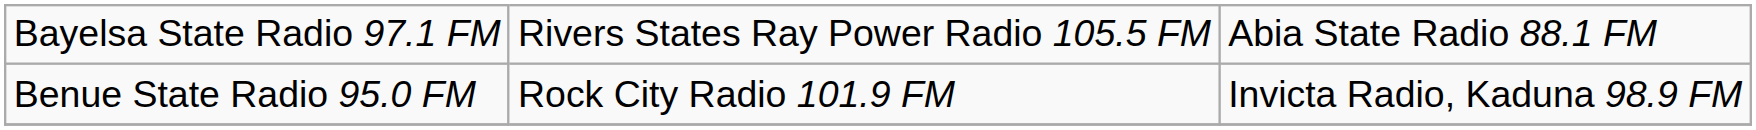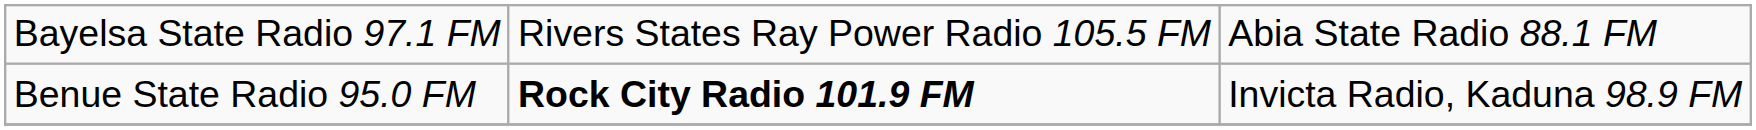Benue State Radio 95.0 FM | column 2: normal -> bold
